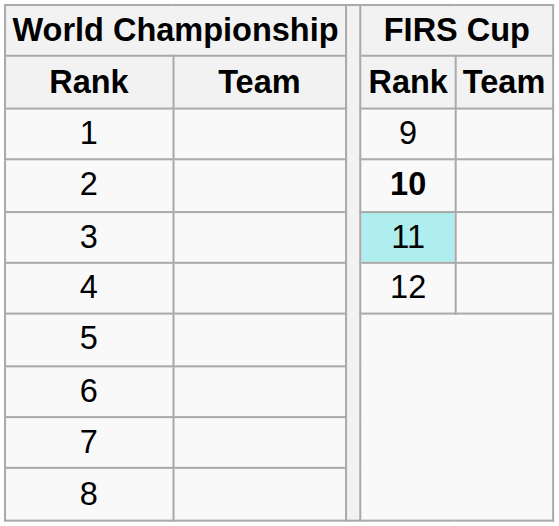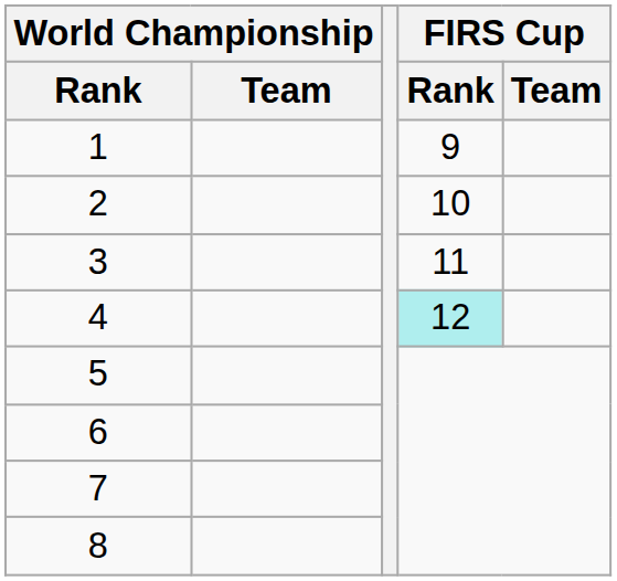2 | FIRS Cup / Rank: bold -> normal
3 | FIRS Cup / Rank: paleturquoise background -> no background
4 | FIRS Cup / Rank: no background -> paleturquoise background
